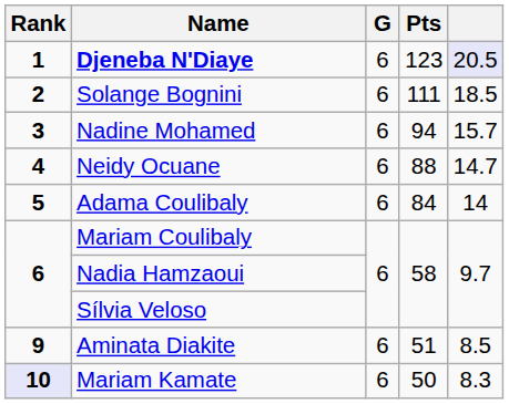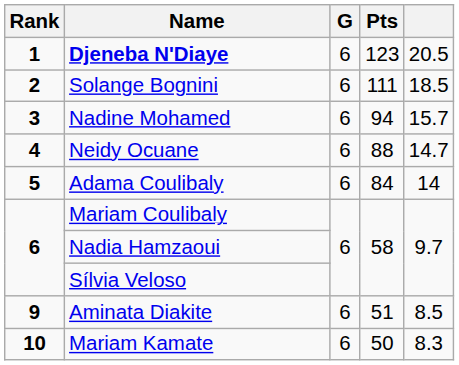Djeneba N'Diaye | column 5: lavender background -> no background
Mariam Kamate | Rank: lavender background -> no background
